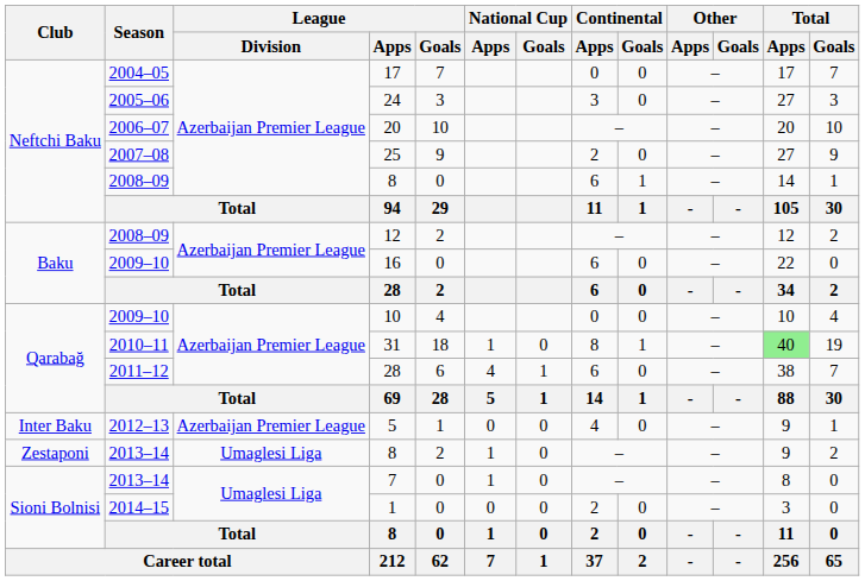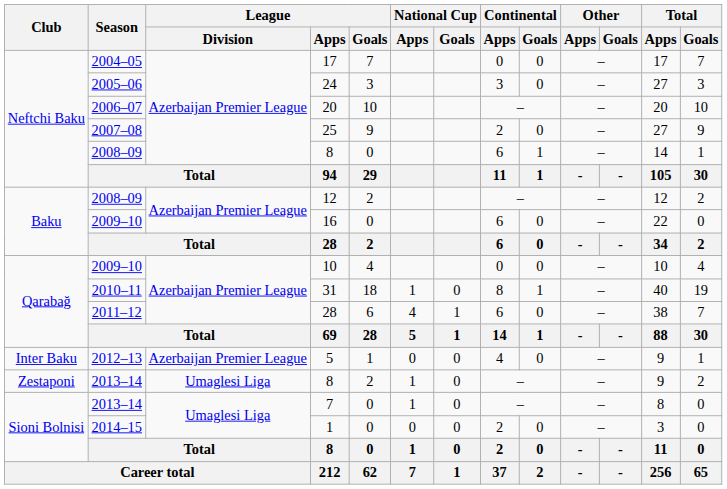31 | Total / Apps: lightgreen background -> no background
